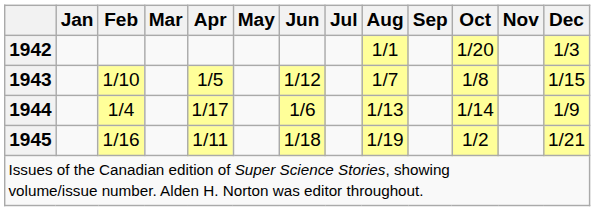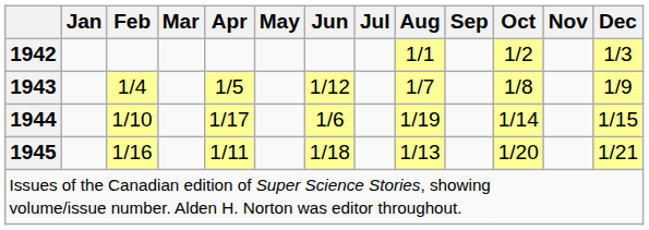1942 | Oct: 1/20 -> 1/2
1943 | Feb: 1/10 -> 1/4
1943 | Dec: 1/15 -> 1/9
1944 | Feb: 1/4 -> 1/10
1944 | Aug: 1/13 -> 1/19
1944 | Dec: 1/9 -> 1/15
1945 | Aug: 1/19 -> 1/13
1945 | Oct: 1/2 -> 1/20
